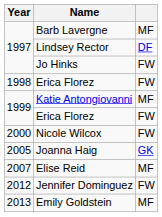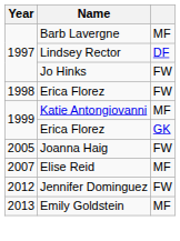1999 / Erica Florez | column 3: FW -> GK
- row: 2000 | Nicole Wilcox | FW
Joanna Haig | column 3: GK -> FW
